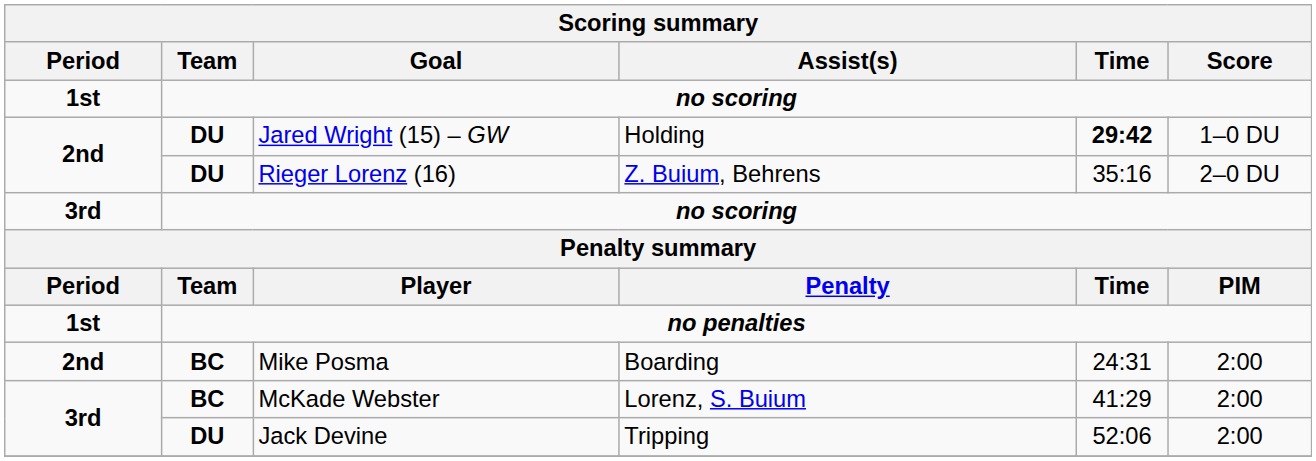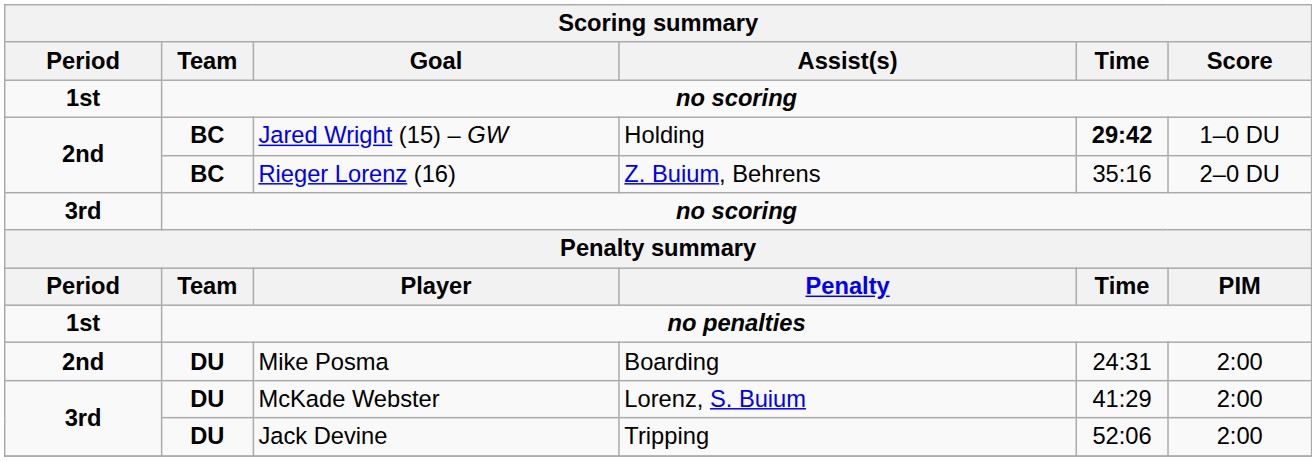Jared Wright (15) – GW | Team: DU -> BC
Rieger Lorenz (16) | Team: DU -> BC
Mike Posma | Team: BC -> DU
McKade Webster | Team: BC -> DU
